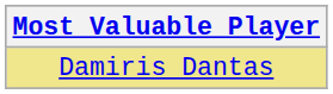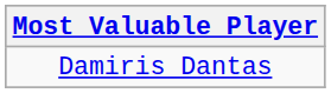row 2 | column 1: khaki background -> no background
